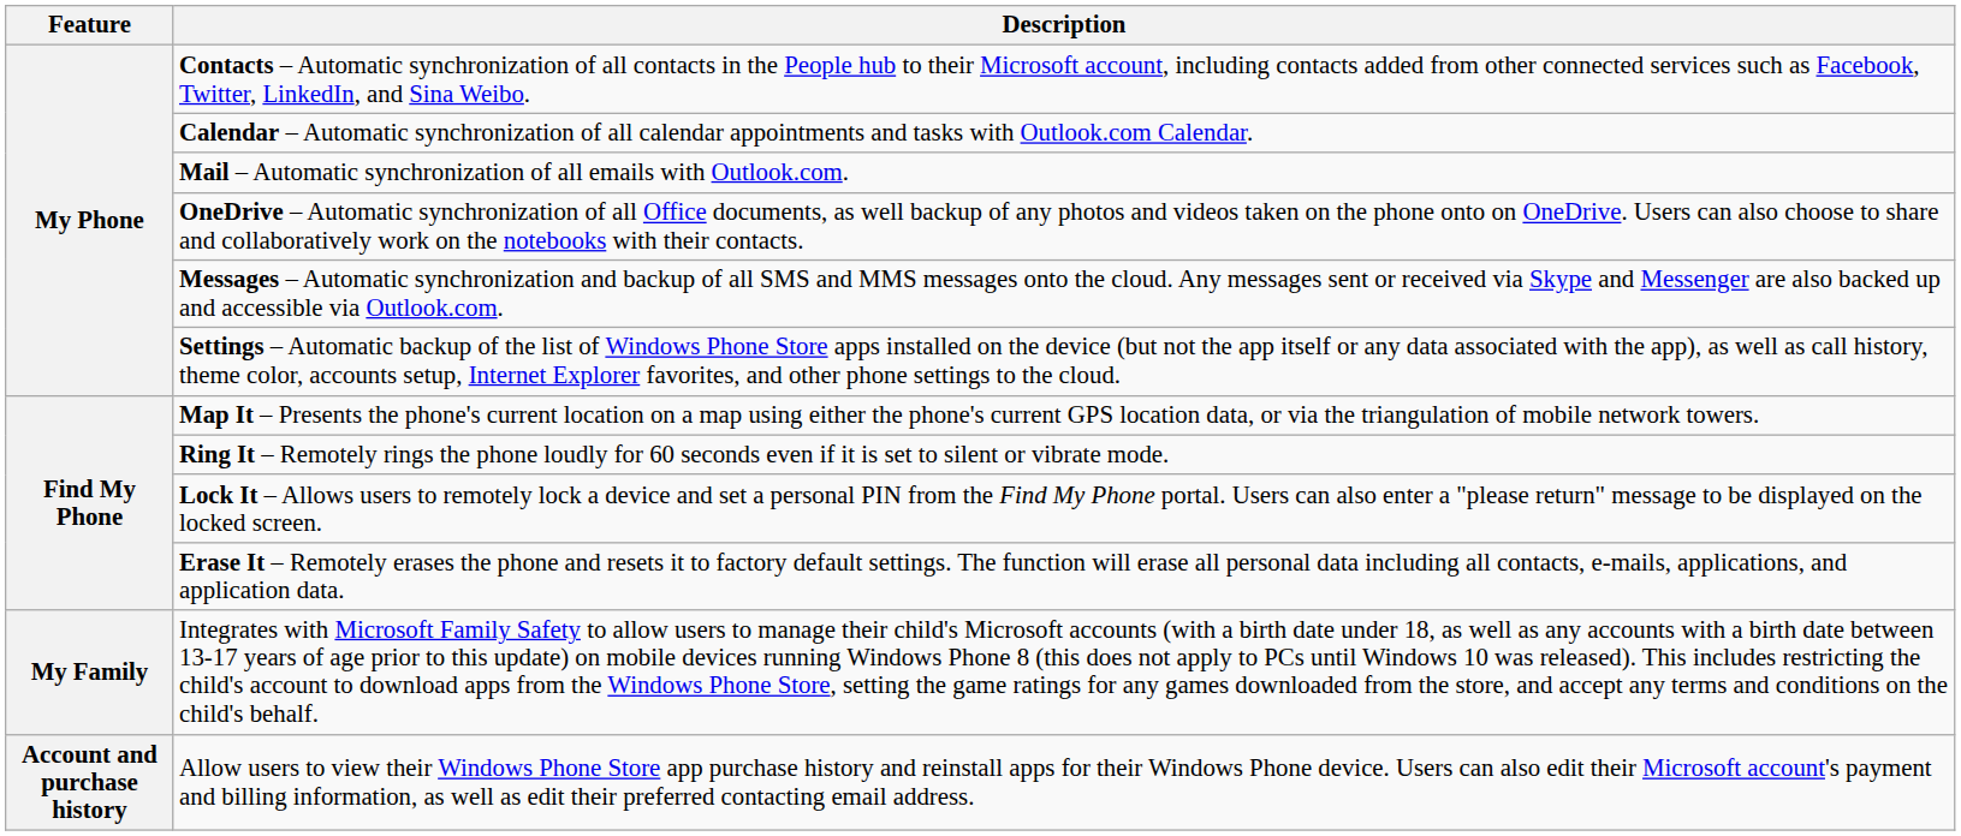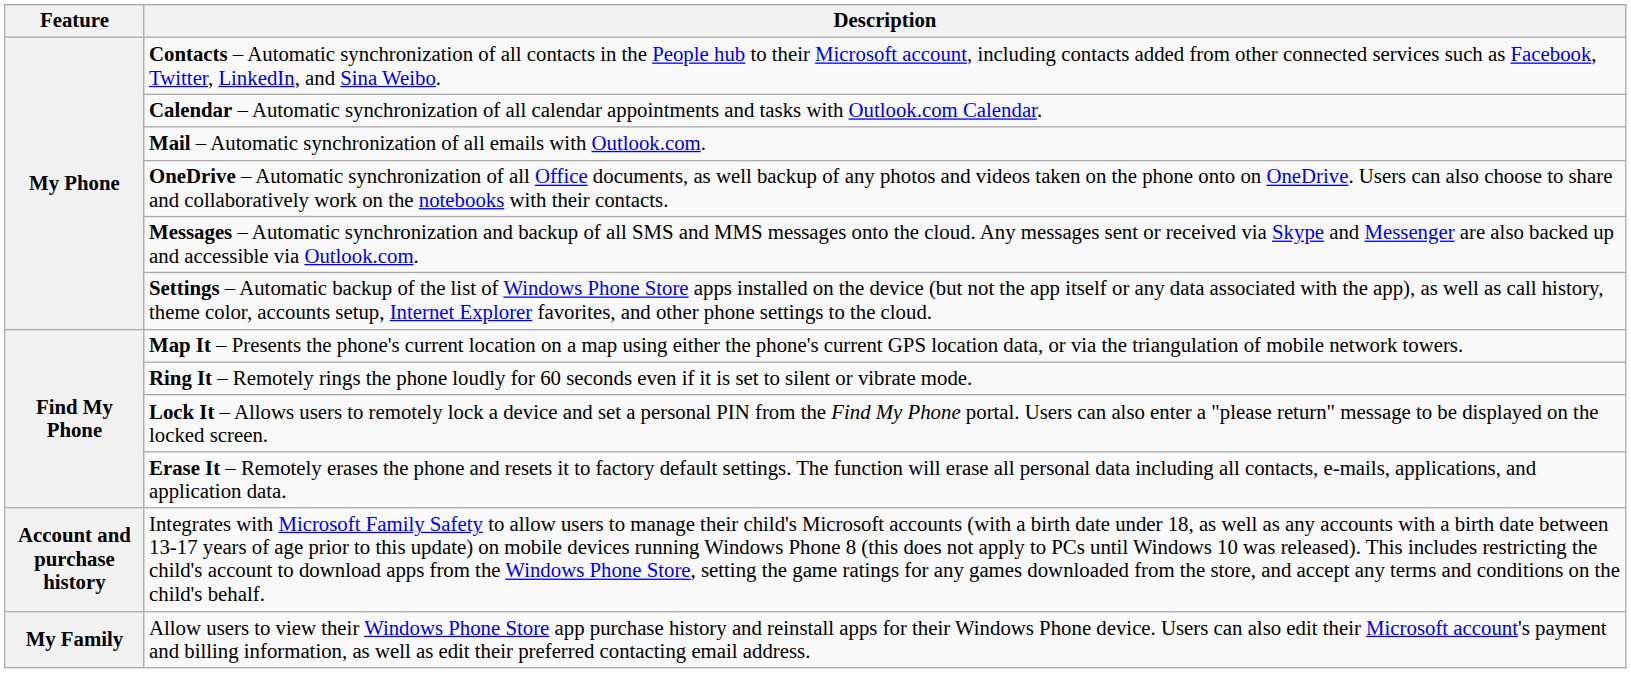row 12 | Feature: My Family -> Account and purchase history
row 13 | Feature: Account and purchase history -> My Family
